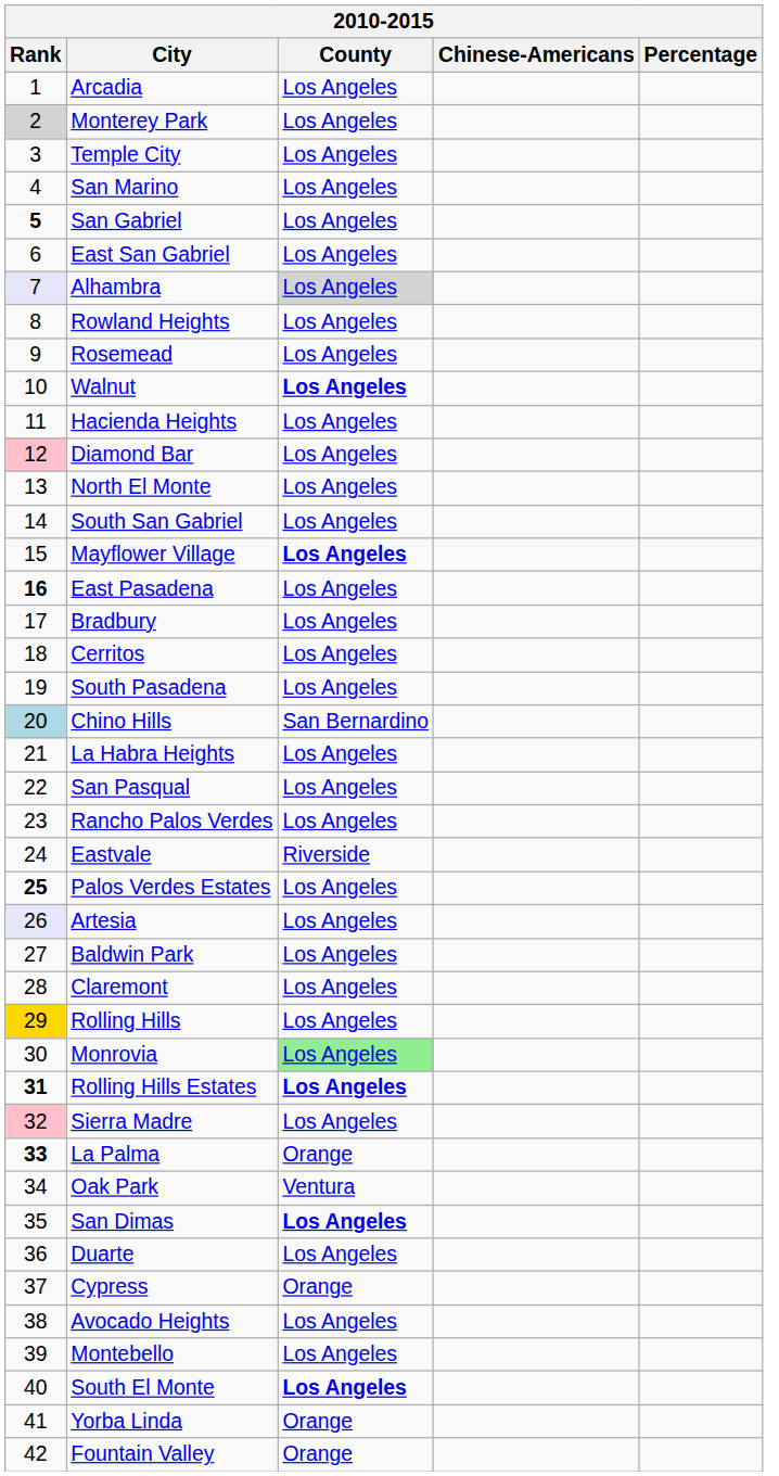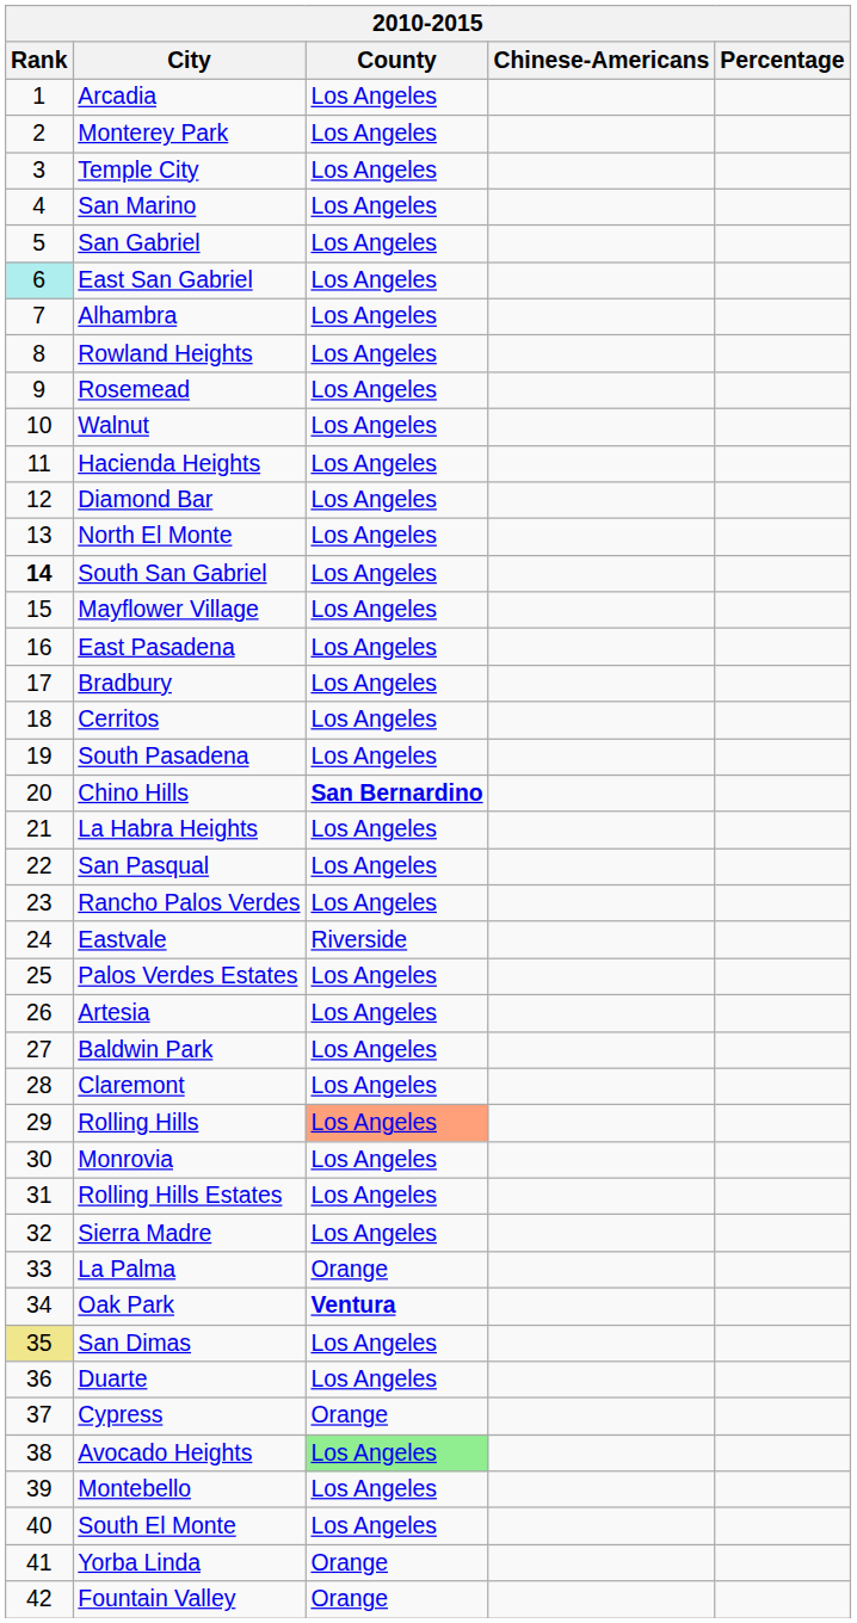Monterey Park | Rank: lightgrey background -> no background
San Gabriel | Rank: bold -> normal
East San Gabriel | Rank: no background -> paleturquoise background
Alhambra | Rank: lavender background -> no background
Alhambra | County: lightgrey background -> no background
Walnut | County: bold -> normal
Diamond Bar | Rank: pink background -> no background
South San Gabriel | Rank: normal -> bold
Mayflower Village | County: bold -> normal
East Pasadena | Rank: bold -> normal
Chino Hills | Rank: lightblue background -> no background
Chino Hills | County: normal -> bold
Palos Verdes Estates | Rank: bold -> normal
Artesia | Rank: lavender background -> no background
Rolling Hills | Rank: gold background -> no background
Rolling Hills | County: no background -> lightsalmon background
Monrovia | County: lightgreen background -> no background
Rolling Hills Estates | Rank: bold -> normal
Rolling Hills Estates | County: bold -> normal
Sierra Madre | Rank: pink background -> no background
La Palma | Rank: bold -> normal
Oak Park | County: normal -> bold
San Dimas | Rank: no background -> khaki background
San Dimas | County: bold -> normal
Avocado Heights | County: no background -> lightgreen background
South El Monte | County: bold -> normal
